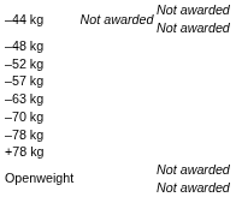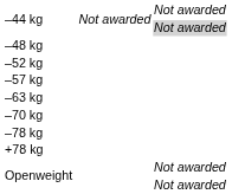row 2 | column 3: no background -> lightgrey background
